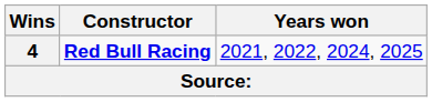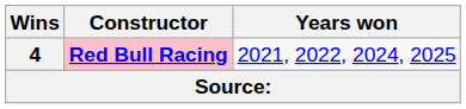4 | Constructor: no background -> pink background
